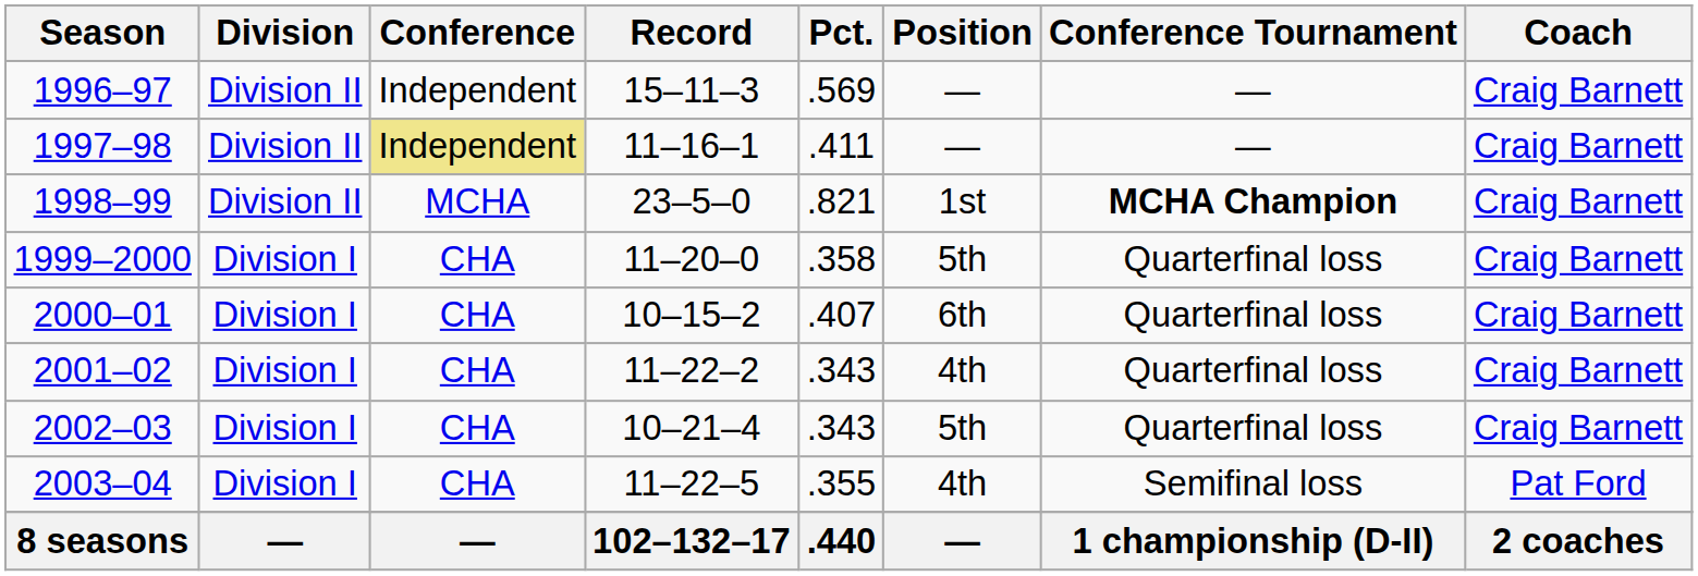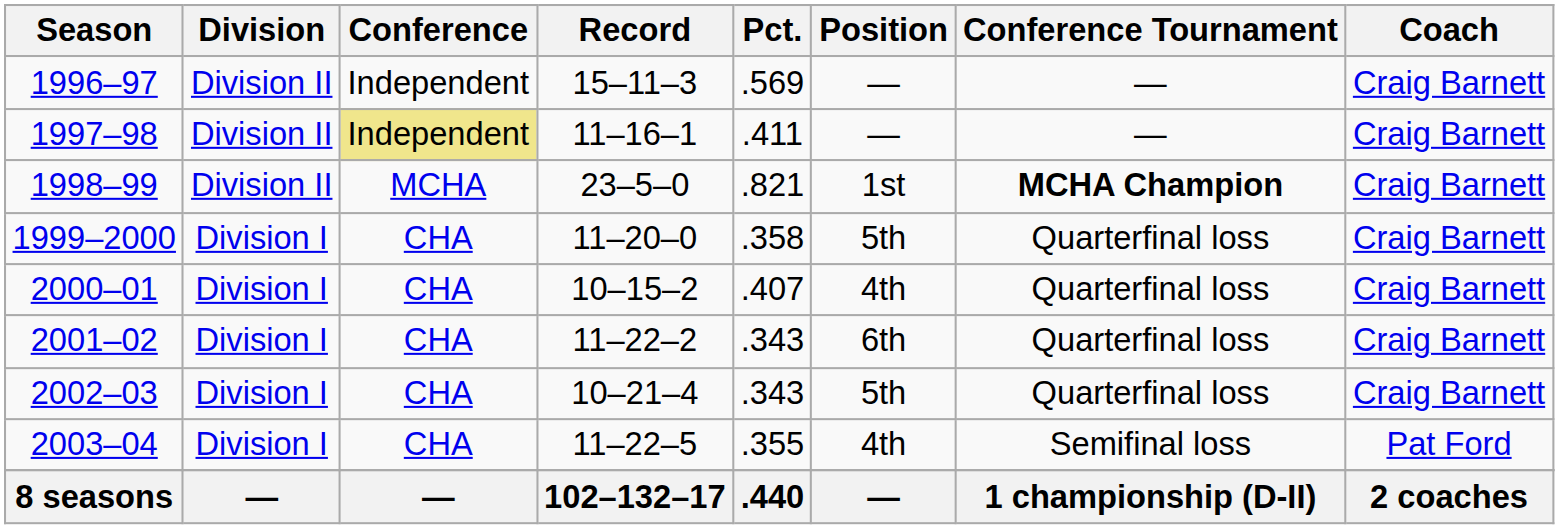2000–01 | Position: 6th -> 4th
2001–02 | Position: 4th -> 6th
